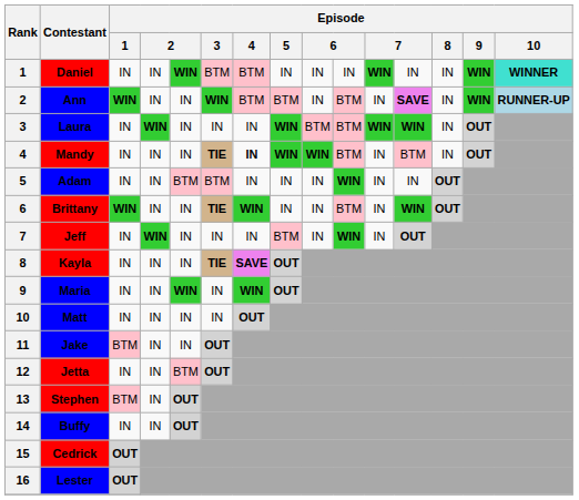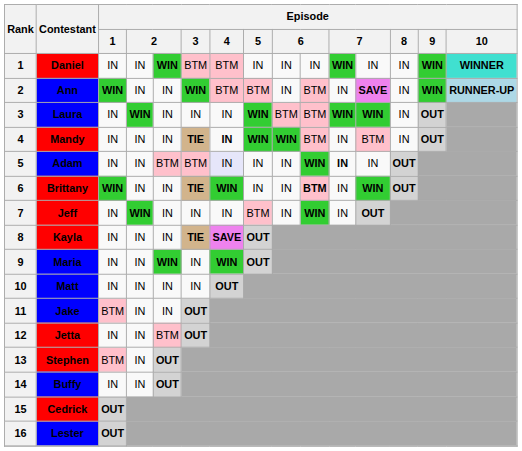Adam | Episode / 4: no background -> lavender background
Adam | column 11: normal -> bold
Brittany | column 10: normal -> bold
